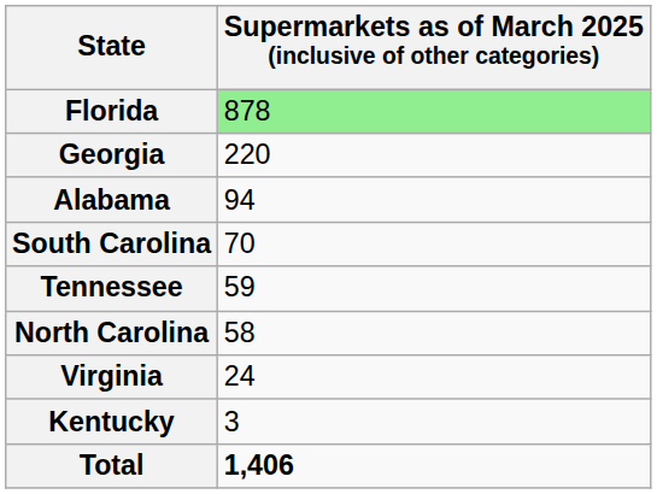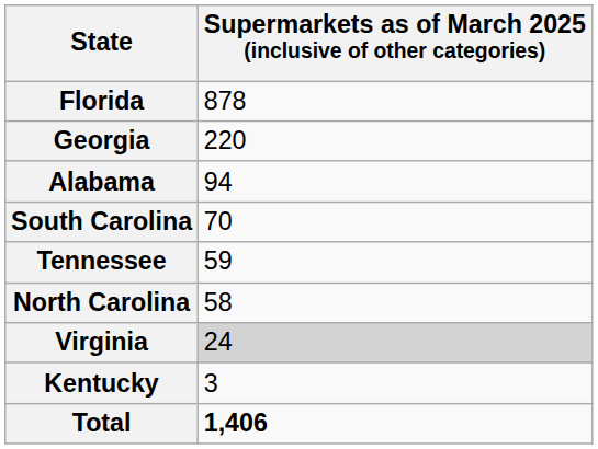Florida | column 2: lightgreen background -> no background
Virginia | column 2: no background -> lightgrey background
